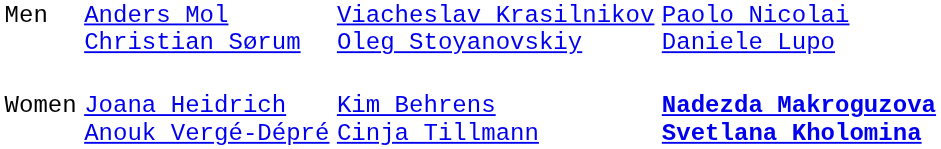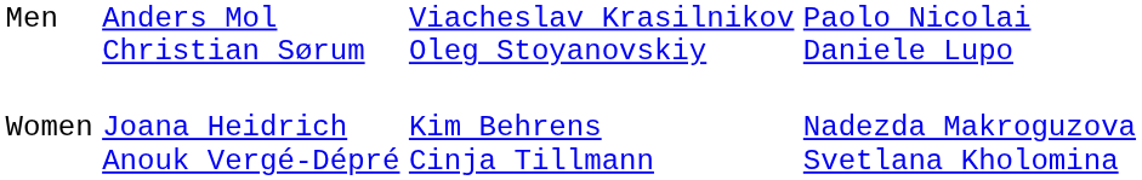Women | column 4: bold -> normal
